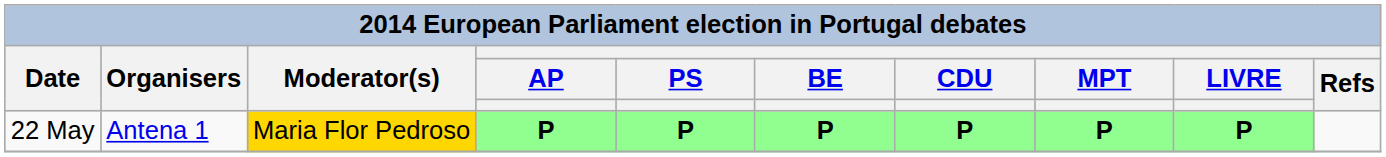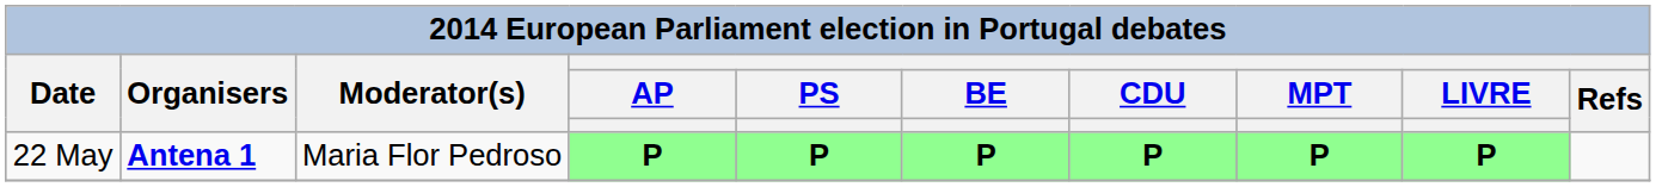22 May | Organisers: normal -> bold
22 May | Moderator(s): gold background -> no background
